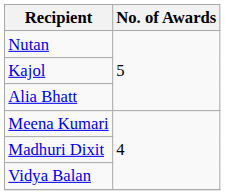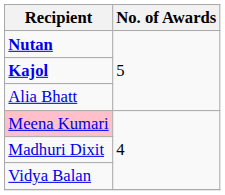Nutan | Recipient: normal -> bold
Kajol | Recipient: normal -> bold
Meena Kumari | Recipient: no background -> pink background
